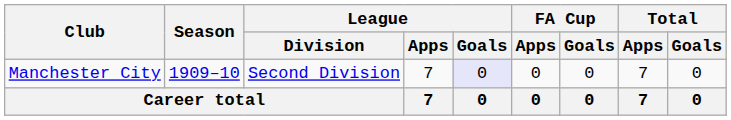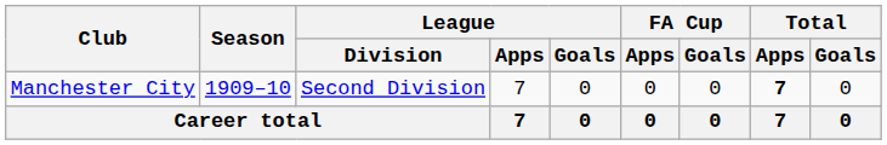Manchester City | League / Goals: lavender background -> no background
Manchester City | Total / Apps: normal -> bold
